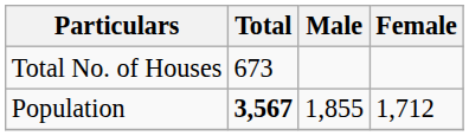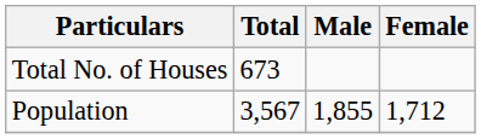Population | Total: bold -> normal
